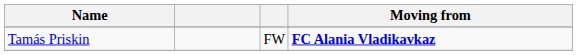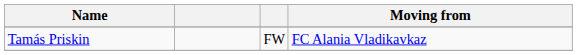Tamás Priskin | Moving from: bold -> normal
